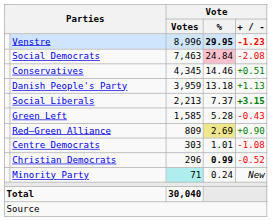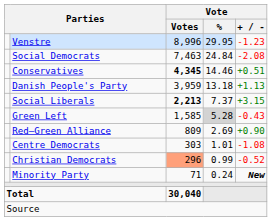Venstre | Vote / %: bold -> normal
Venstre | Vote / + / -: bold -> normal
Social Democrats | Vote / %: pink background -> no background
Conservatives | Vote / Votes: normal -> bold
Social Liberals | Vote / Votes: normal -> bold
Social Liberals | Vote / + / -: bold -> normal
Green Left | Vote / %: no background -> lightgrey background
Red–Green Alliance | Vote / %: khaki background -> no background
Christian Democrats | Vote / Votes: no background -> lightsalmon background
Christian Democrats | Vote / %: bold -> normal
Minority Party | Vote / Votes: paleturquoise background -> no background
Minority Party | Vote / + / -: normal -> bold
